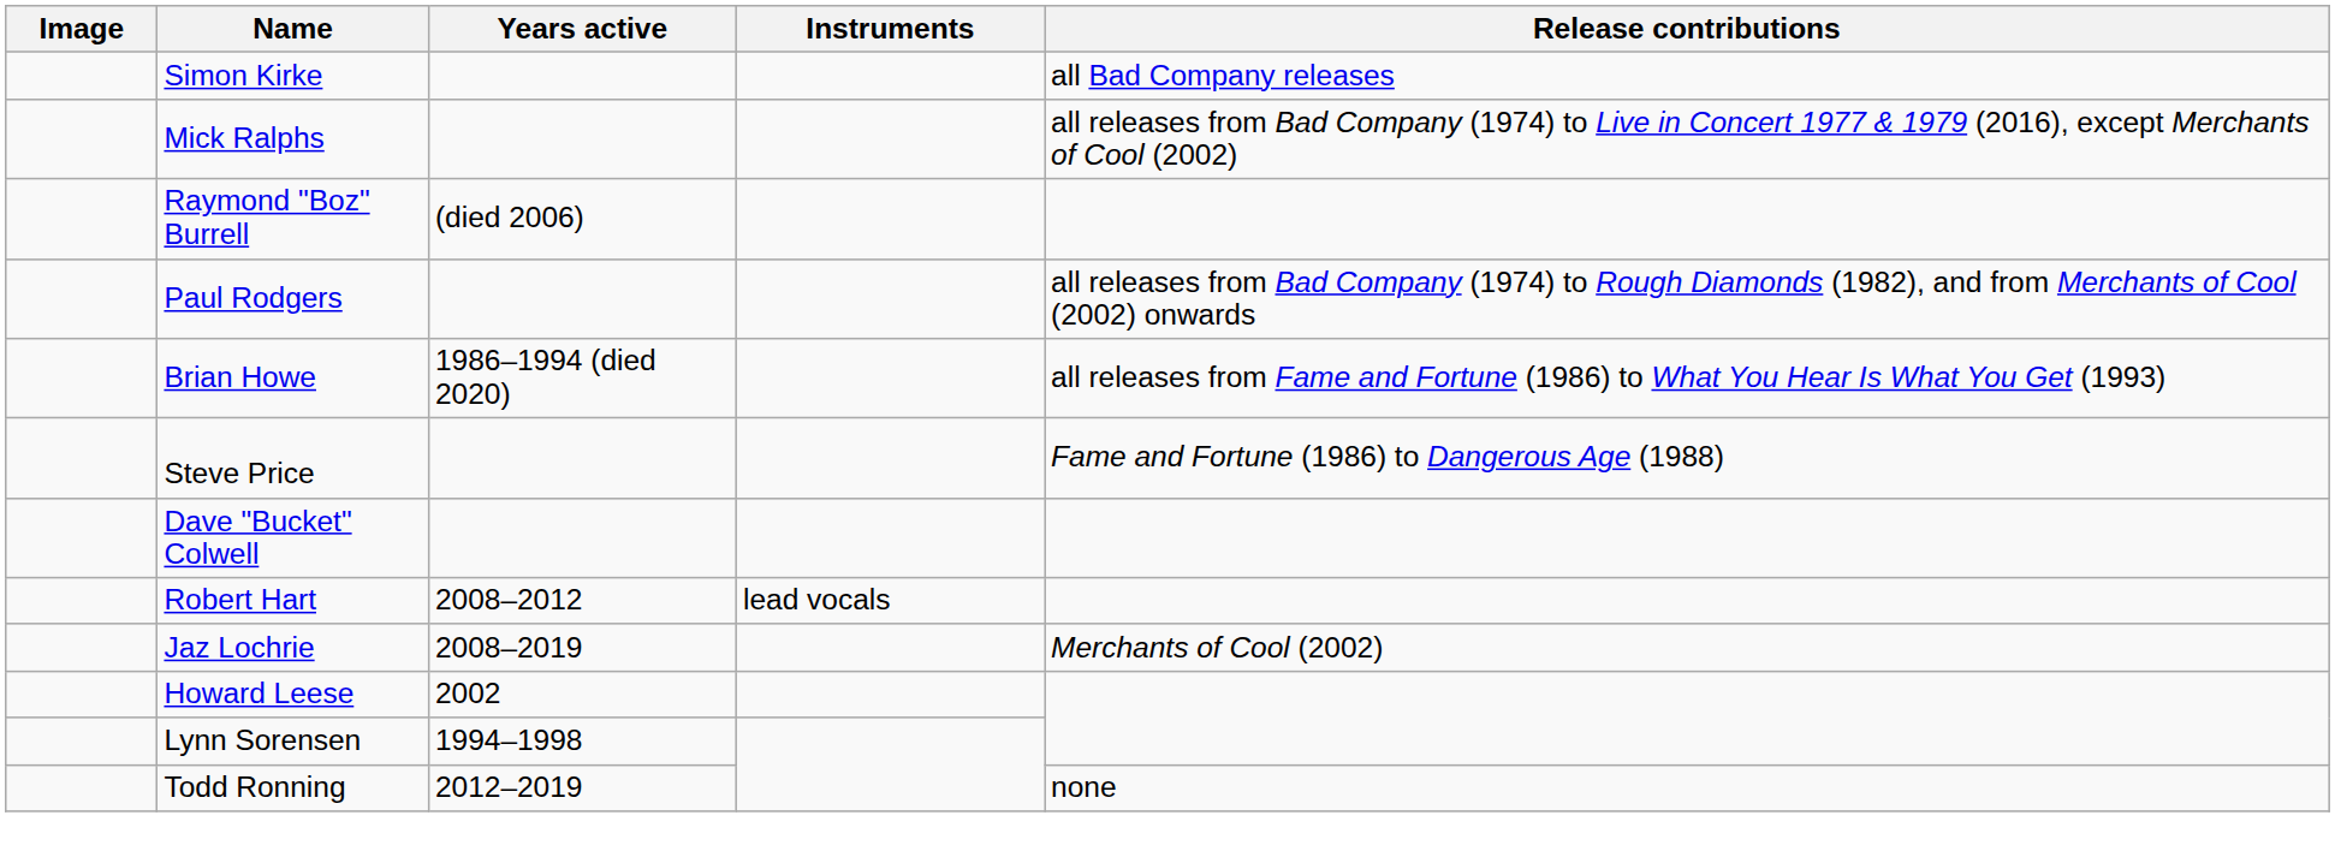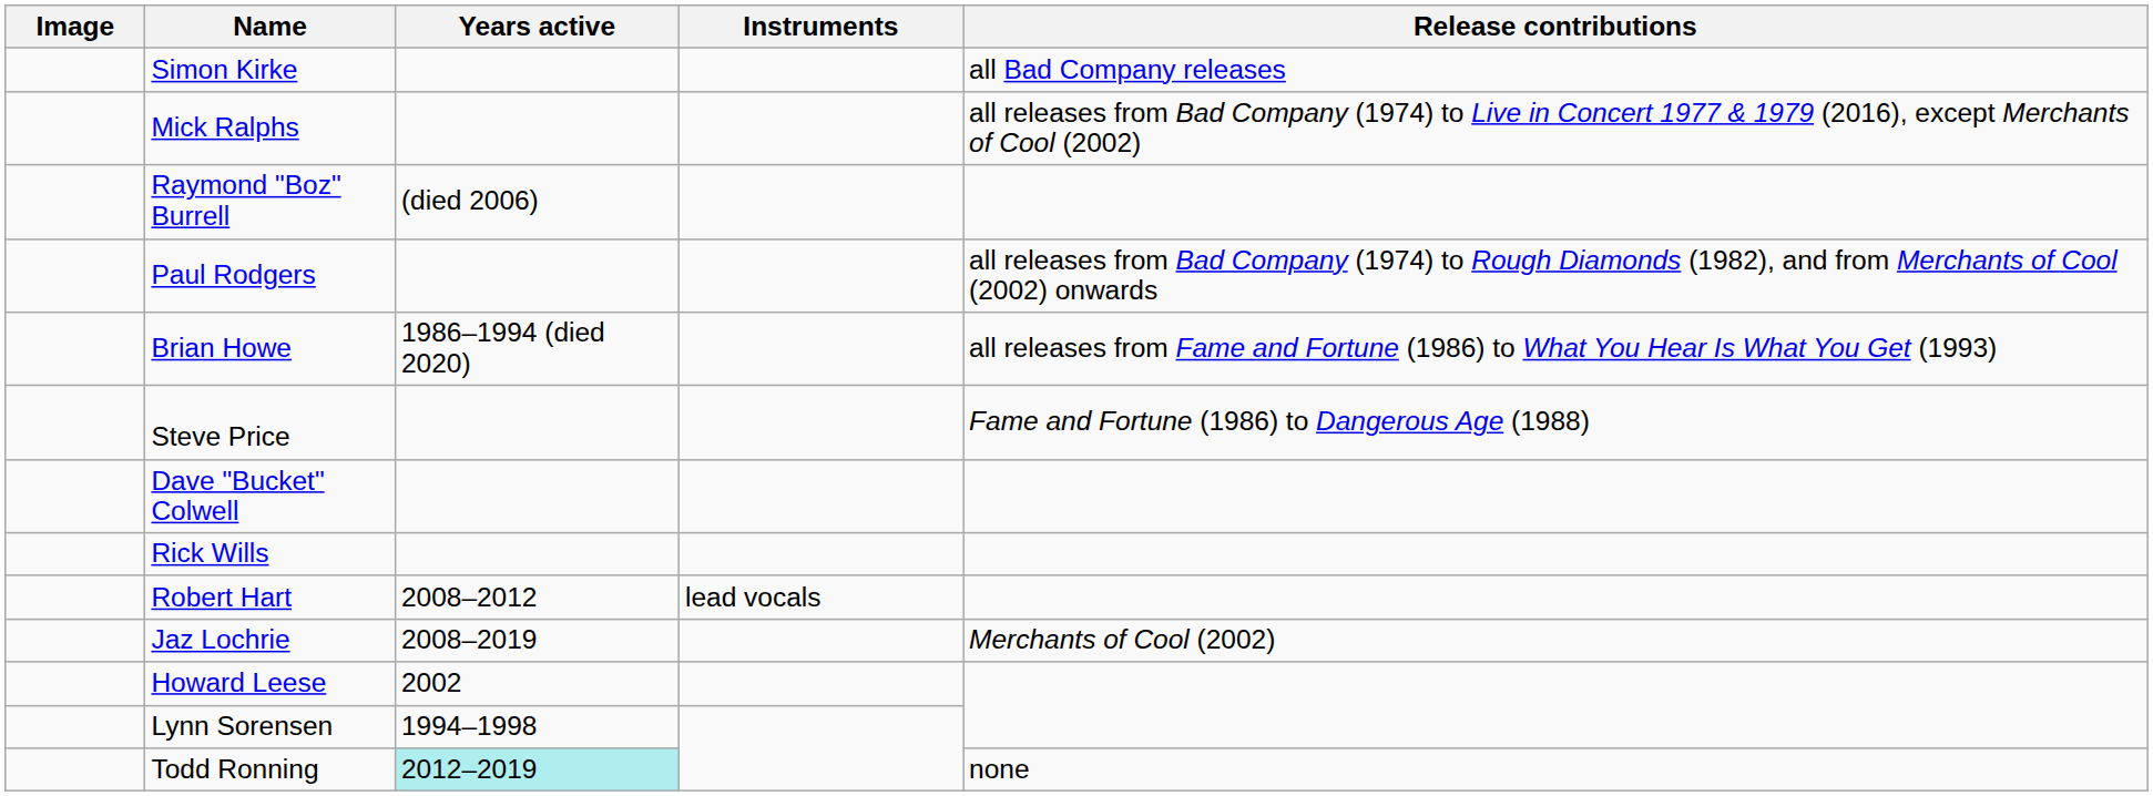+ row: Rick Wills
Todd Ronning | Years active: no background -> paleturquoise background
